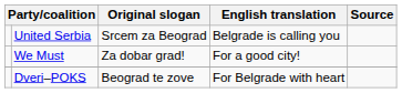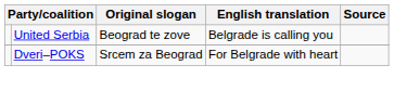United Serbia | Original slogan: Srcem za Beograd -> Beograd te zove
- row: We Must | Za dobar grad! | For a good city!
Dveri–POKS | Original slogan: Beograd te zove -> Srcem za Beograd
